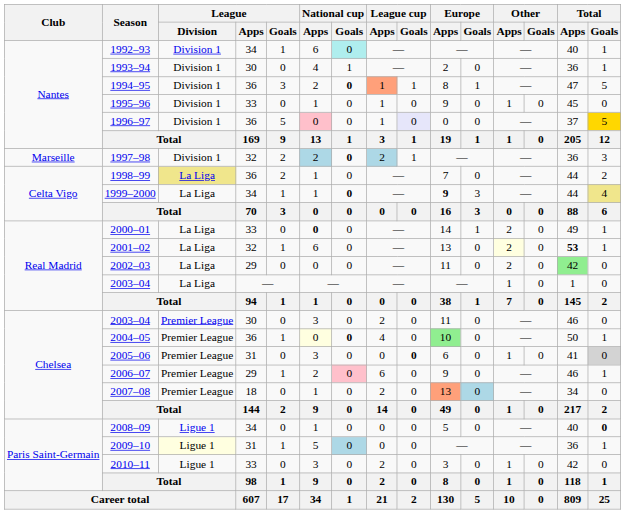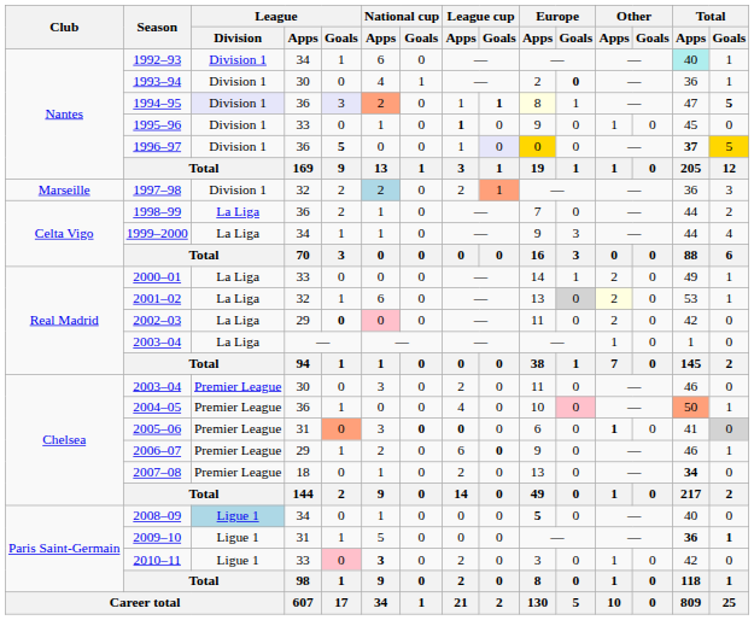1992–93 | National cup / Goals: paleturquoise background -> no background
1992–93 | Total / Apps: no background -> paleturquoise background
1993–94 | Europe / Goals: normal -> bold
1994–95 | League / Division: no background -> lavender background
1994–95 | League / Goals: no background -> lavender background
1994–95 | National cup / Apps: no background -> lightsalmon background
1994–95 | National cup / Goals: bold -> normal
1994–95 | League cup / Apps: lightsalmon background -> no background
1994–95 | League cup / Goals: normal -> bold
1994–95 | Europe / Apps: no background -> lightyellow background
1994–95 | Total / Goals: normal -> bold
1995–96 | League cup / Apps: normal -> bold
1996–97 | League / Goals: normal -> bold
1996–97 | National cup / Apps: pink background -> no background
1996–97 | Europe / Apps: no background -> gold background
1996–97 | Total / Apps: normal -> bold
1997–98 | National cup / Goals: bold -> normal
1997–98 | League cup / Apps: lightblue background -> no background
1997–98 | League cup / Goals: no background -> lightsalmon background
1998–99 | League / Division: khaki background -> no background
1999–2000 | National cup / Goals: bold -> normal
1999–2000 | Europe / Apps: bold -> normal
1999–2000 | Total / Goals: khaki background -> no background
2000–01 | National cup / Apps: bold -> normal
2001–02 | Europe / Goals: no background -> lightgrey background
2001–02 | Total / Apps: bold -> normal
2002–03 | League / Goals: normal -> bold
2002–03 | National cup / Apps: no background -> pink background
2002–03 | Total / Apps: lightgreen background -> no background
2004–05 | National cup / Apps: lightyellow background -> no background
2004–05 | National cup / Goals: bold -> normal
2004–05 | Europe / Apps: lightgreen background -> no background
2004–05 | Europe / Goals: no background -> pink background
2004–05 | Total / Apps: no background -> lightsalmon background
2005–06 | League / Goals: no background -> lightsalmon background
2005–06 | National cup / Goals: normal -> bold
2005–06 | League cup / Apps: normal -> bold
2005–06 | League cup / Goals: bold -> normal
2005–06 | Other / Apps: normal -> bold
2006–07 | National cup / Goals: pink background -> no background
2006–07 | League cup / Goals: normal -> bold
2007–08 | Europe / Apps: lightsalmon background -> no background
2007–08 | Europe / Goals: lightblue background -> no background
2007–08 | Total / Apps: normal -> bold
2008–09 | League / Division: no background -> lightblue background
2008–09 | Europe / Apps: normal -> bold
2008–09 | Total / Goals: bold -> normal
2009–10 | League / Division: lightyellow background -> no background
2009–10 | National cup / Goals: lightblue background -> no background
2009–10 | Total / Apps: normal -> bold
2009–10 | Total / Goals: normal -> bold
2010–11 | League / Goals: no background -> pink background
2010–11 | National cup / Apps: normal -> bold
